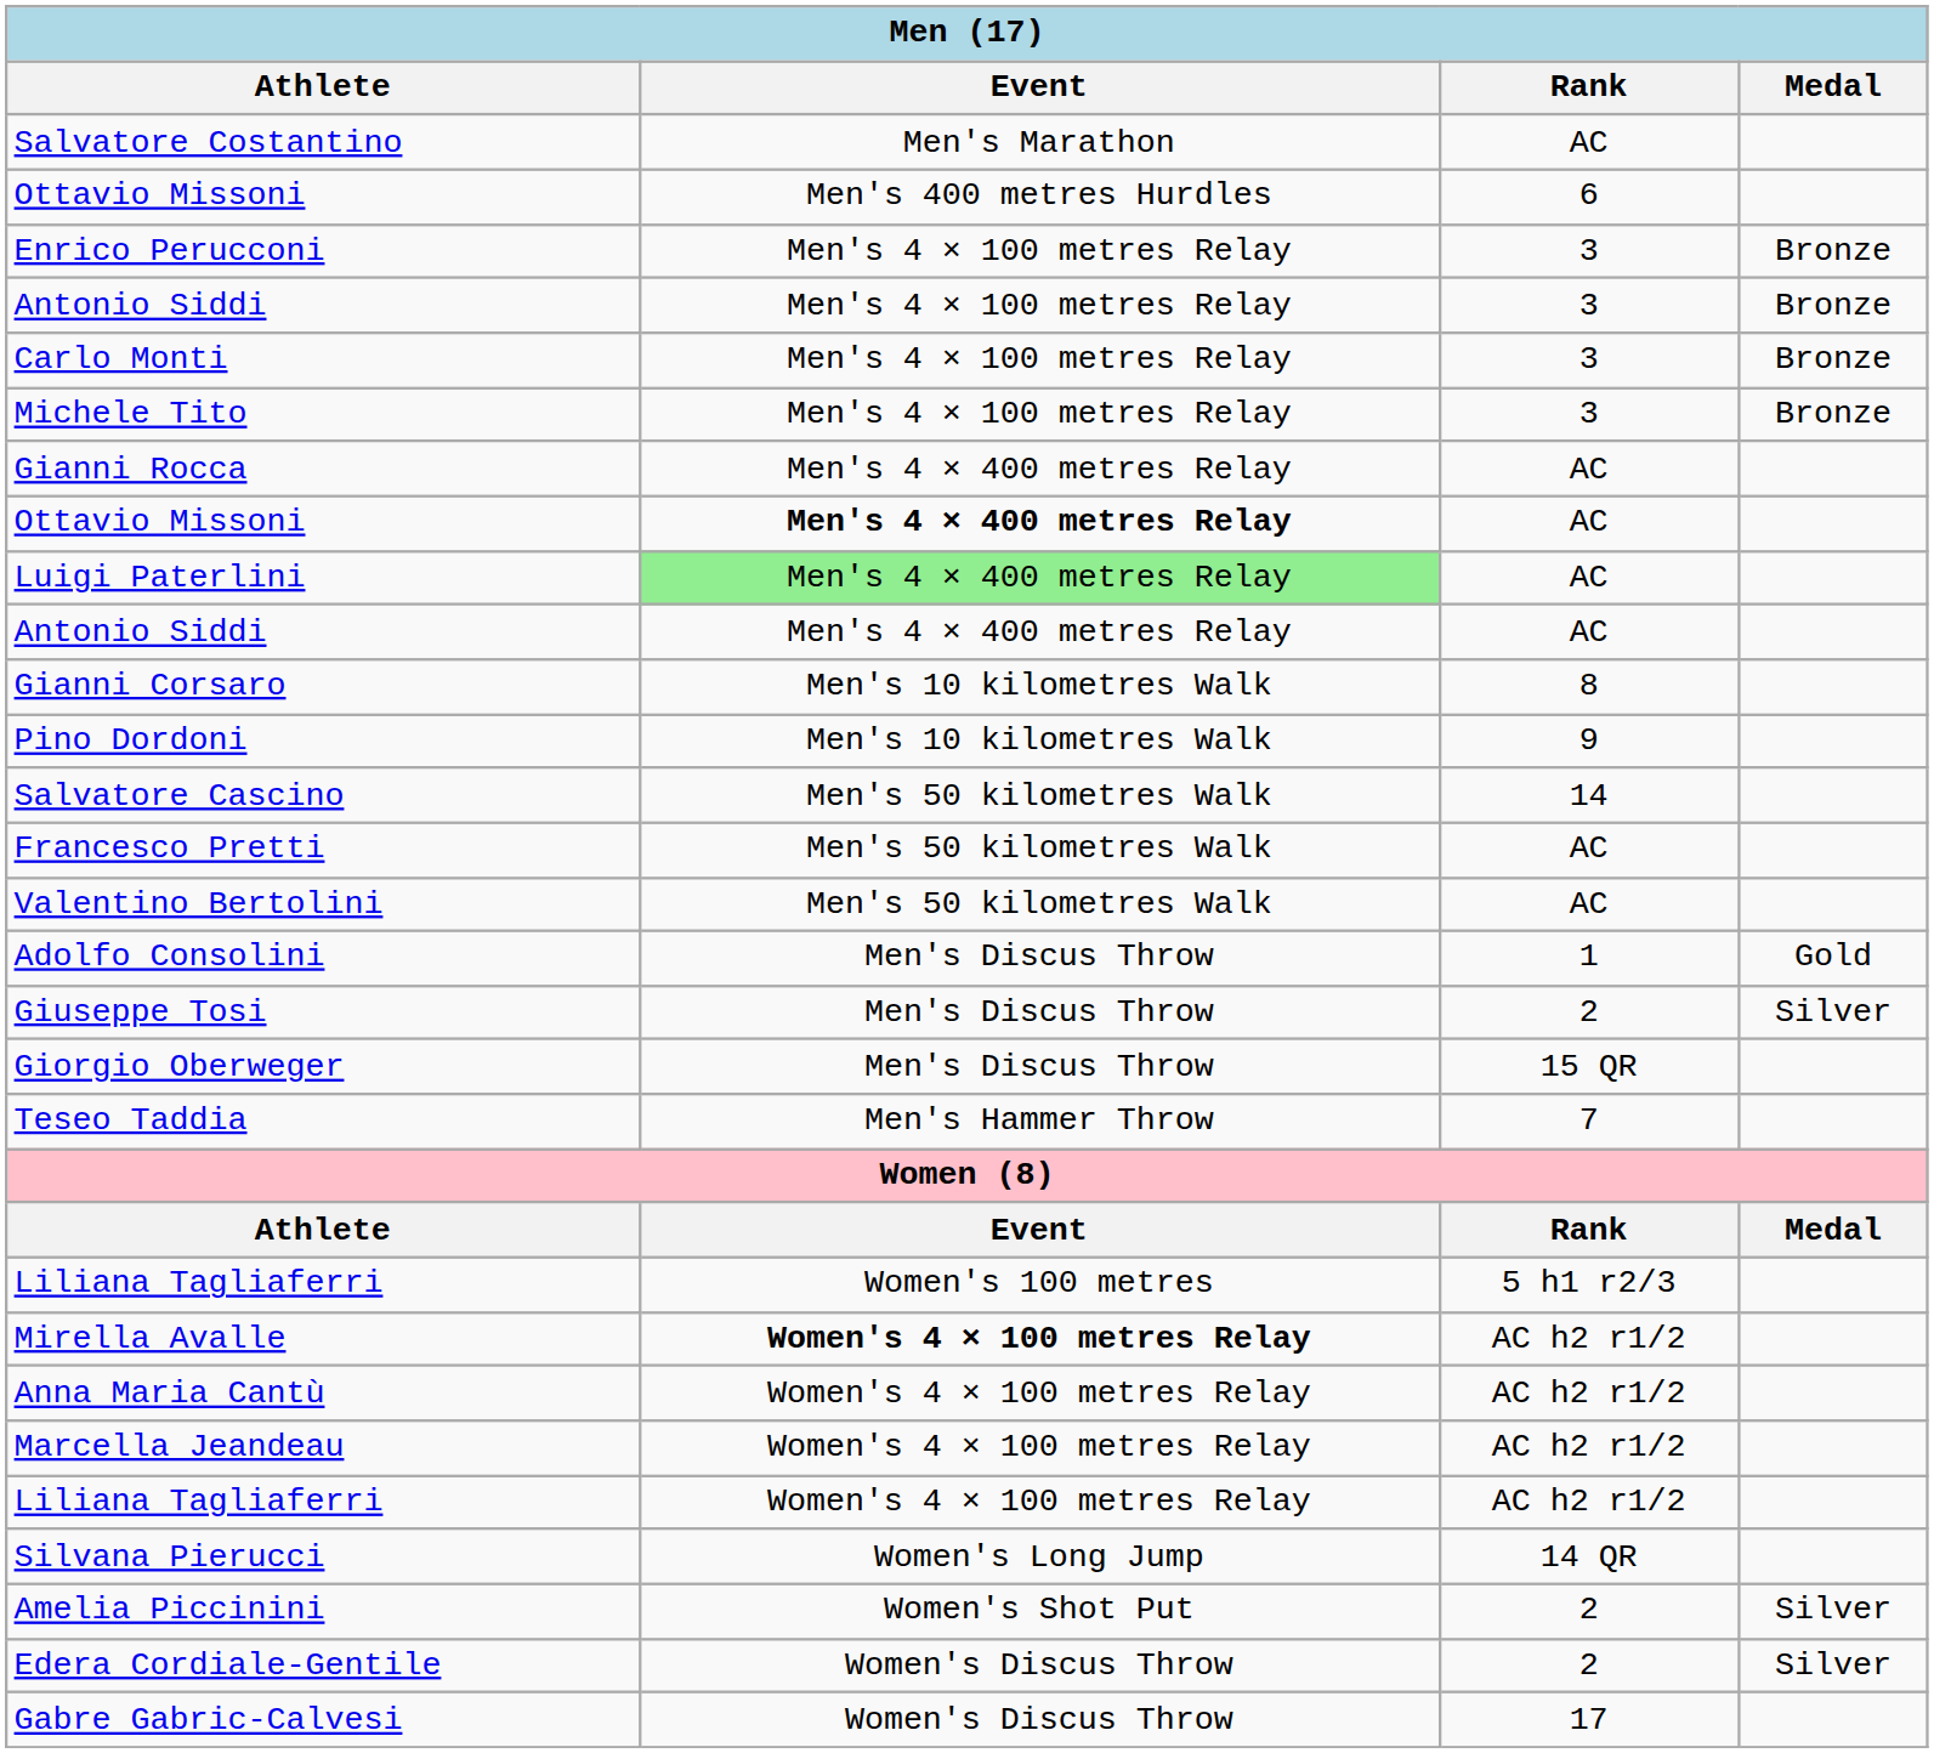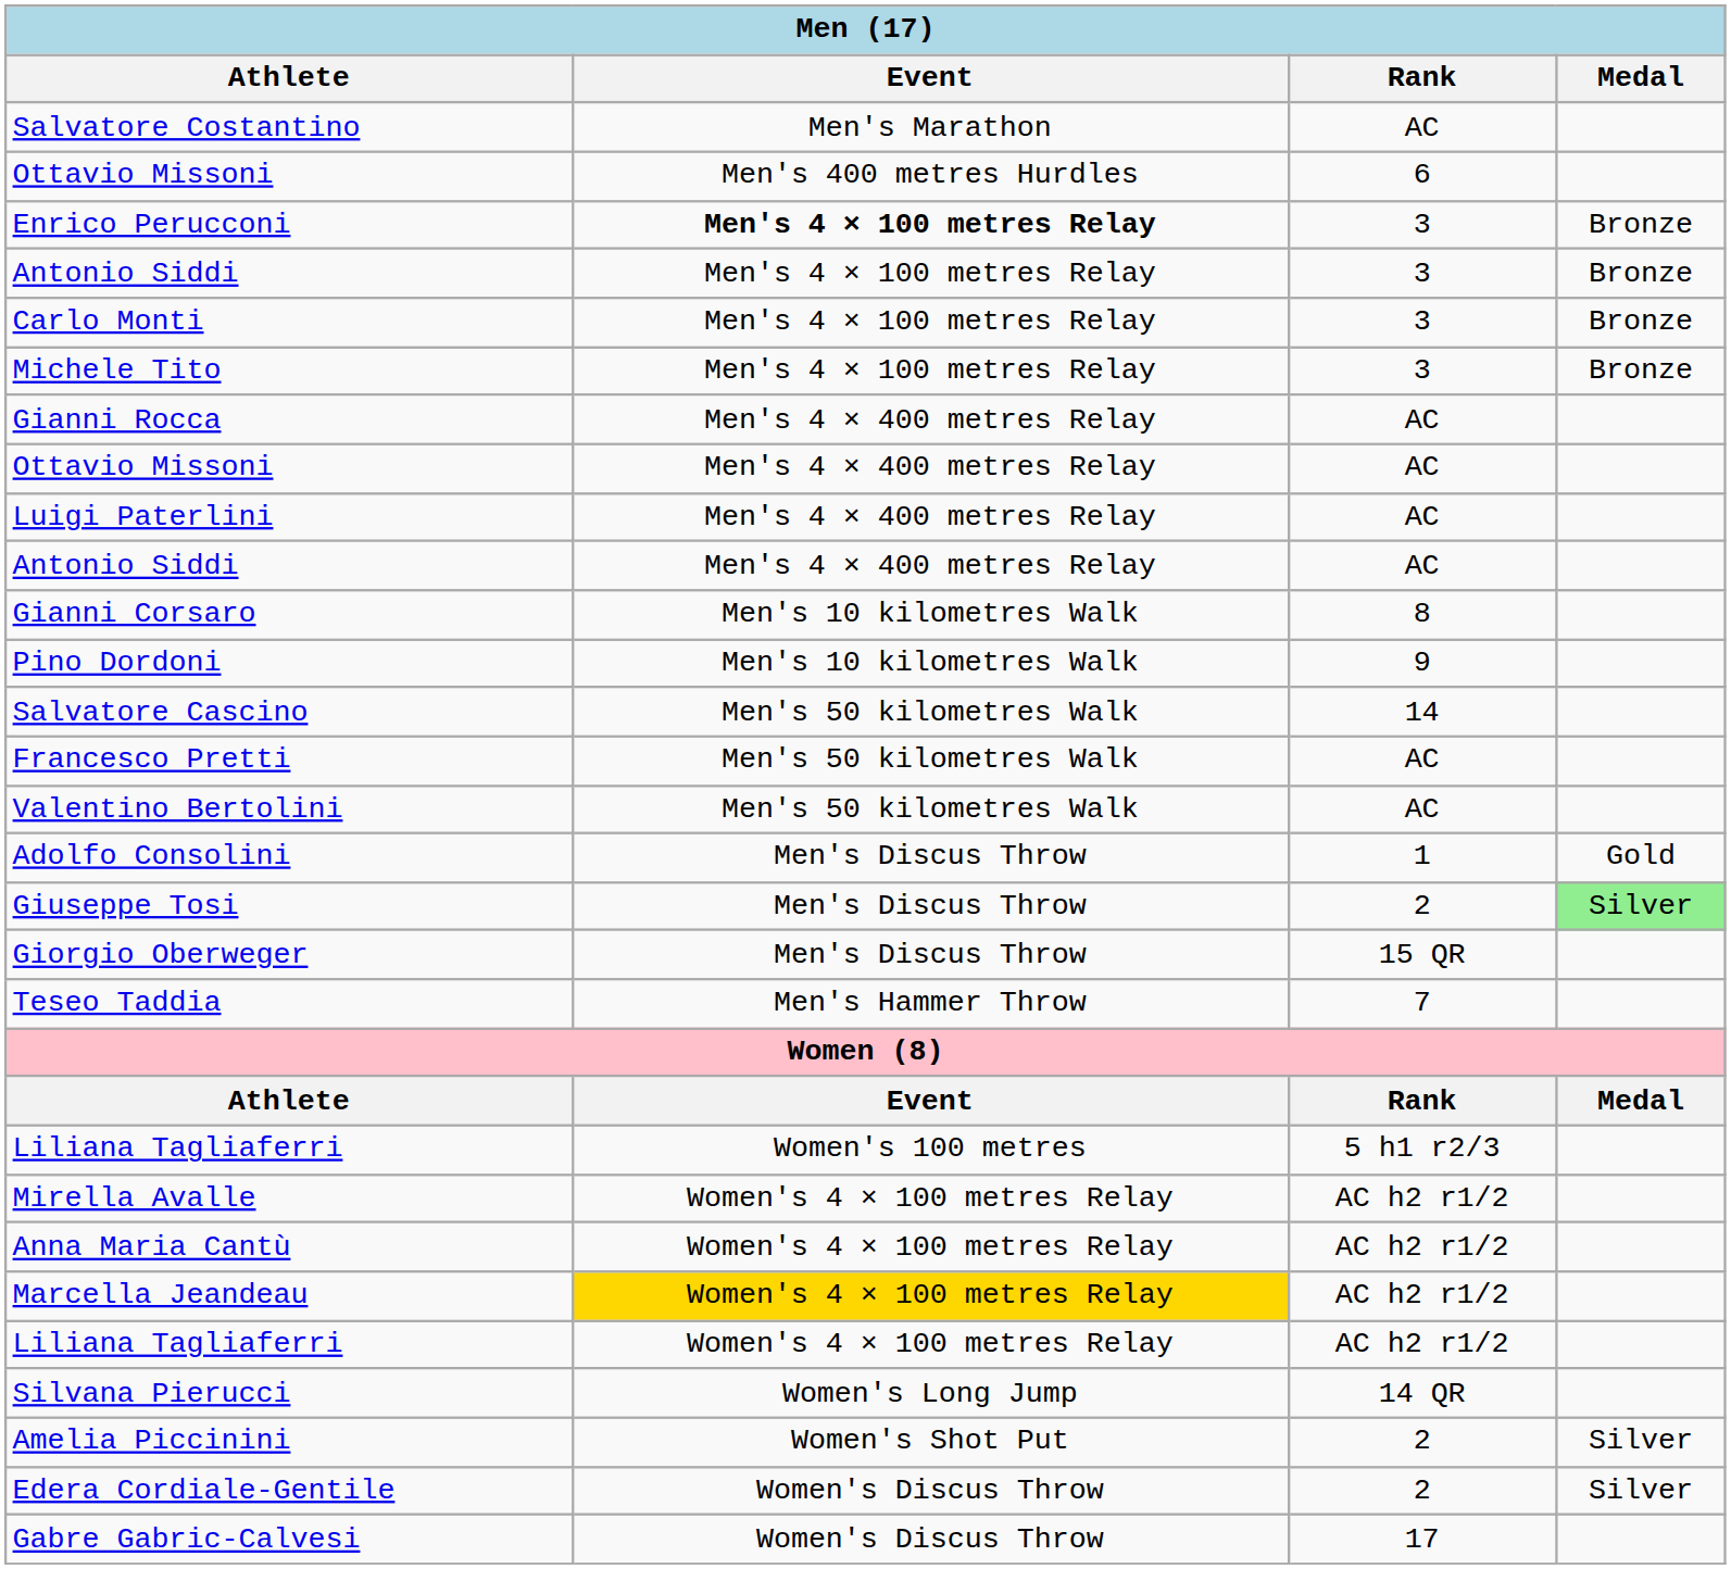Enrico Perucconi | Event: normal -> bold
Ottavio Missoni / AC | Event: bold -> normal
Luigi Paterlini | Event: lightgreen background -> no background
Giuseppe Tosi | Medal: no background -> lightgreen background
Mirella Avalle | Event: bold -> normal
Marcella Jeandeau | Event: no background -> gold background
